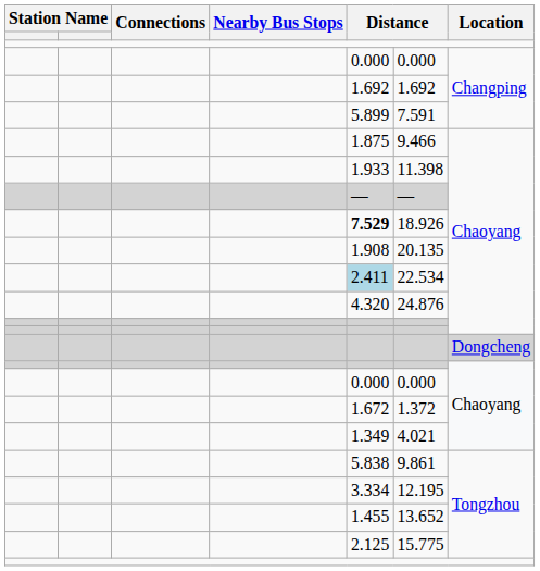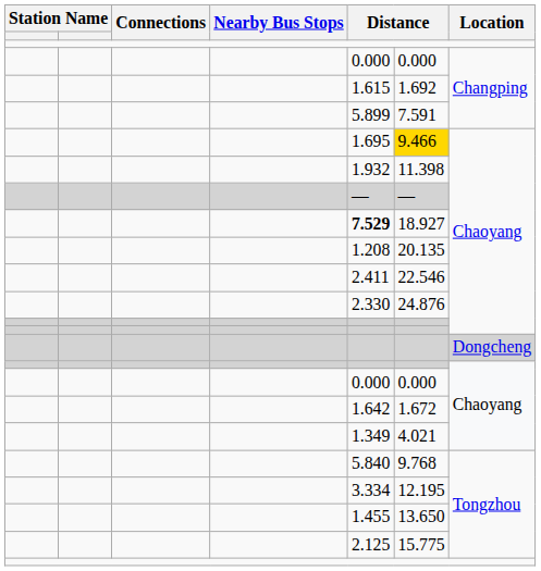row 5 | column 5: 1.692 -> 1.615
row 7 | column 5: 1.875 -> 1.695
row 7 | column 6: no background -> gold background
row 8 | column 5: 1.933 -> 1.932
row 10 | column 6: 18.926 -> 18.927
row 11 | column 5: 1.908 -> 1.208
row 12 | column 5: lightblue background -> no background
row 12 | column 6: 22.534 -> 22.546
row 13 | column 5: 4.320 -> 2.330
row 19 | column 5: 1.672 -> 1.642
row 19 | column 6: 1.372 -> 1.672
row 21 | column 5: 5.838 -> 5.840
row 21 | column 6: 9.861 -> 9.768
row 23 | column 6: 13.652 -> 13.650
